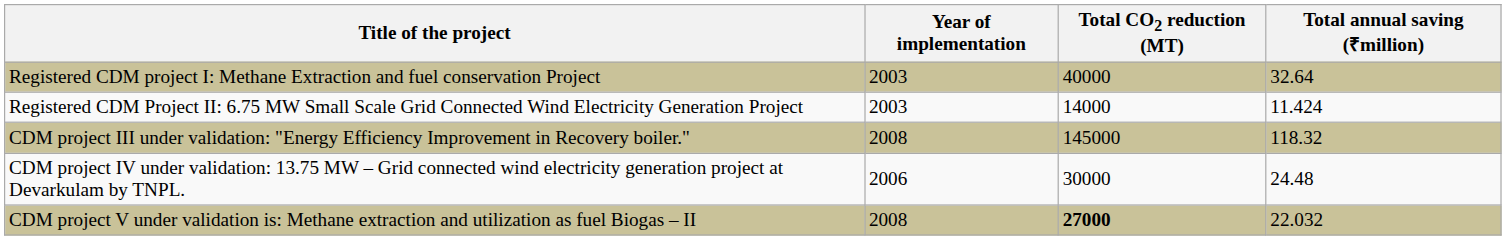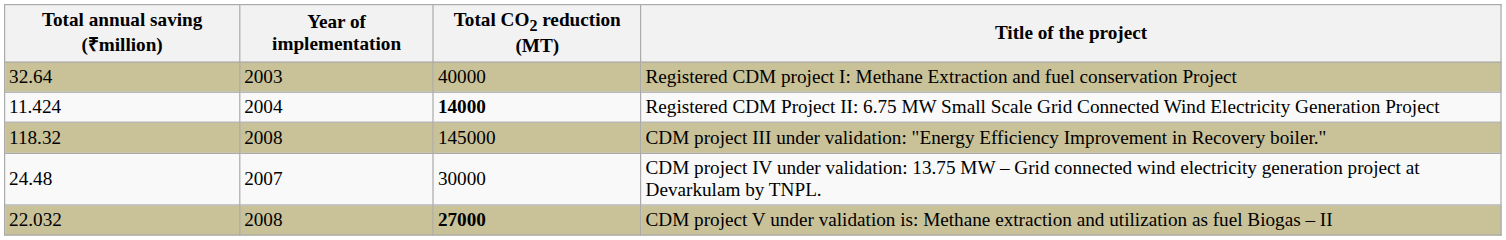columns swapped: Title of the project <-> Total annual saving (₹million)
row 3 | Year of implementation: 2003 -> 2004
row 3 | Total CO2 reduction (MT): normal -> bold
row 5 | Year of implementation: 2006 -> 2007
